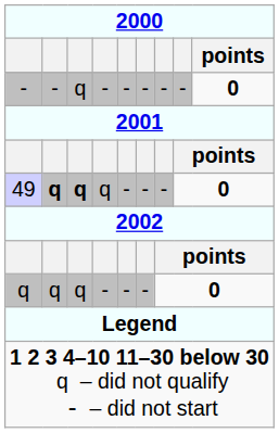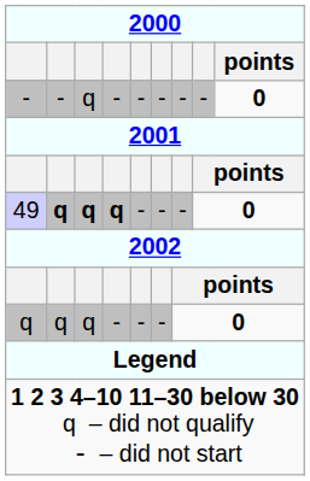49 | column 4: normal -> bold
